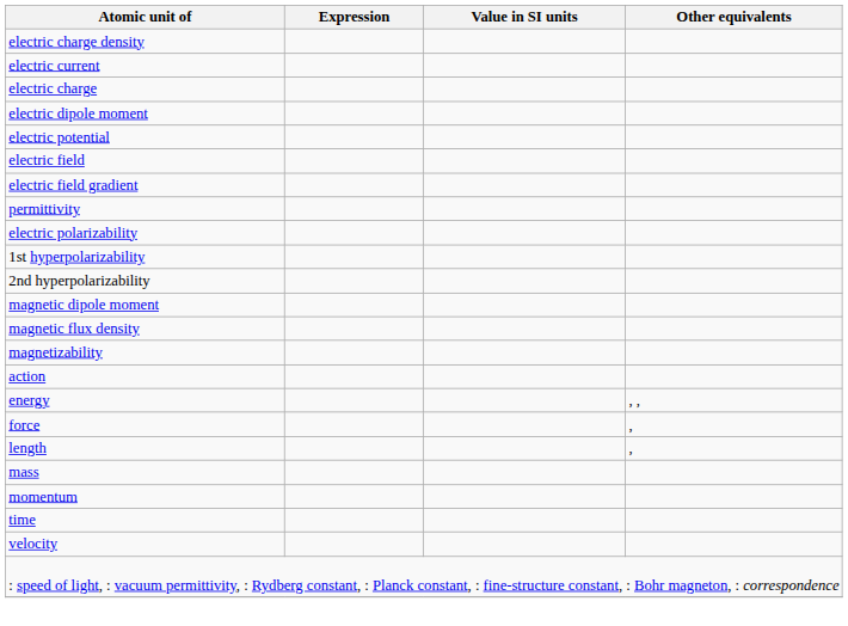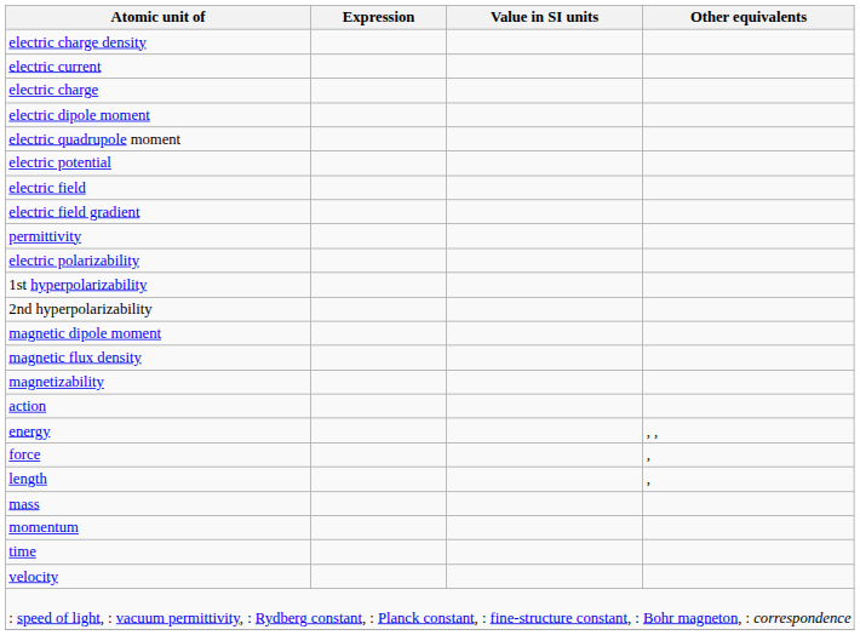+ row: electric quadrupole moment
